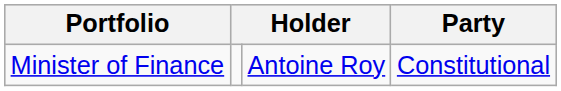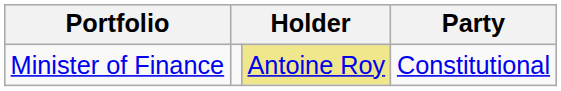Minister of Finance | column 3: no background -> khaki background
